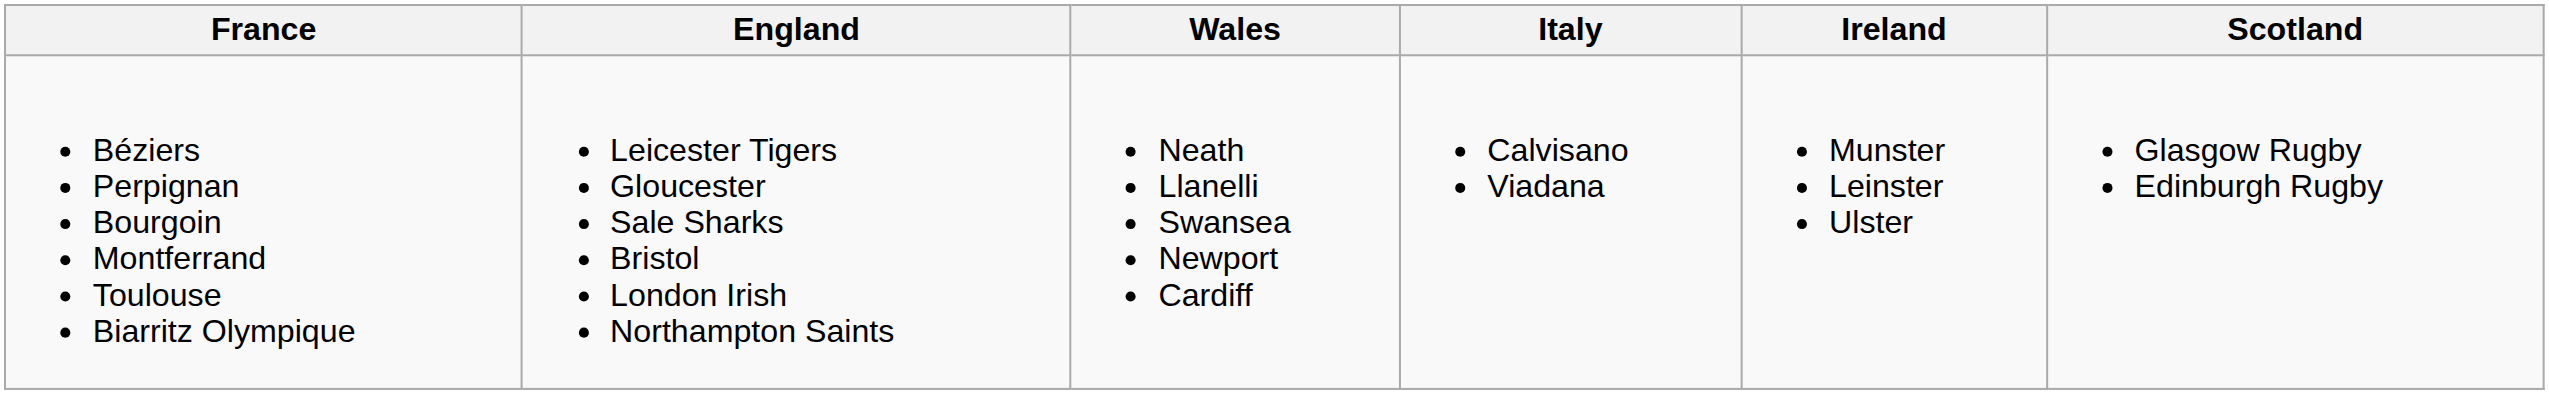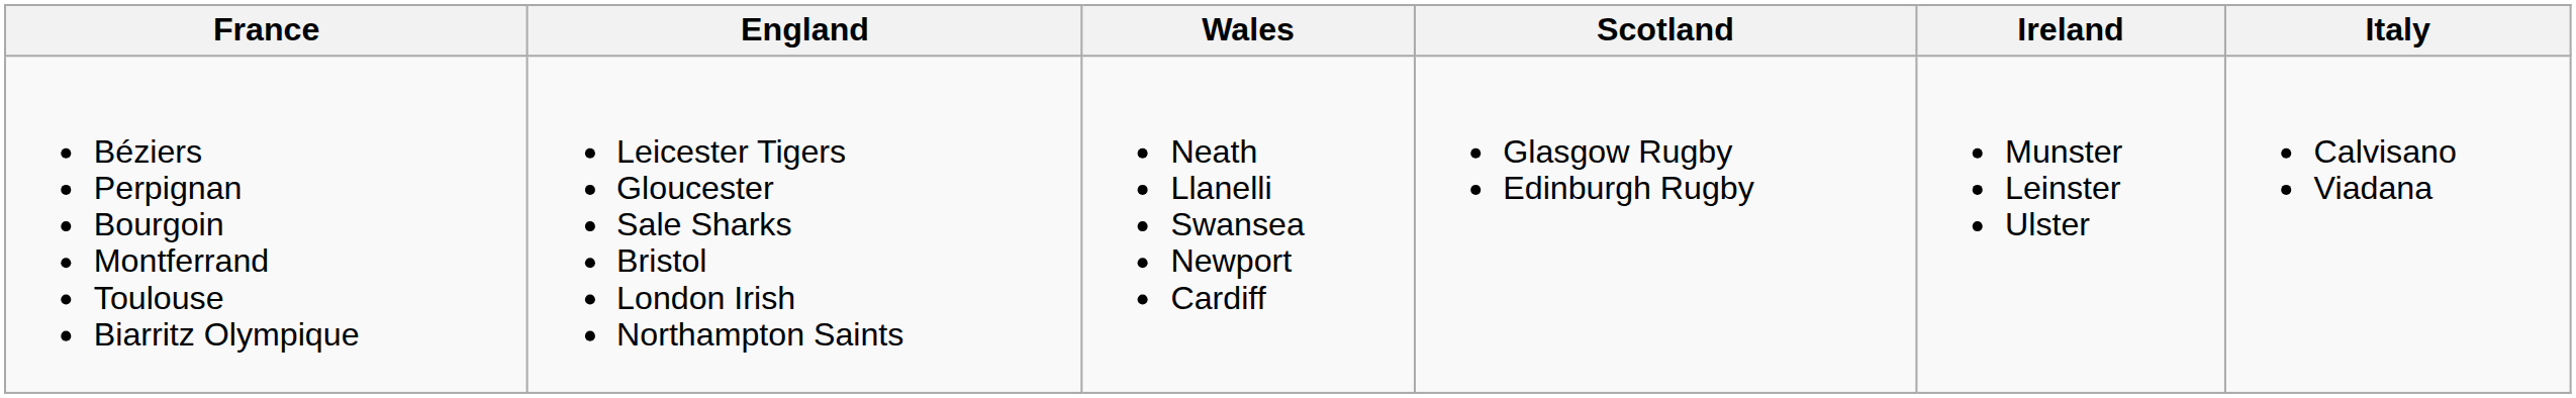columns swapped: Scotland <-> Italy
